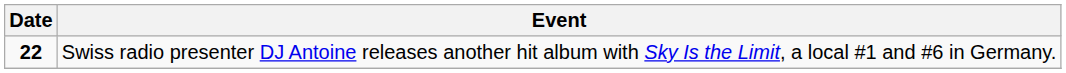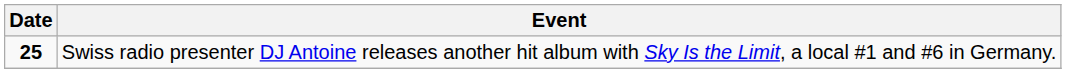row 2 | Date: 22 -> 25
